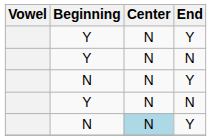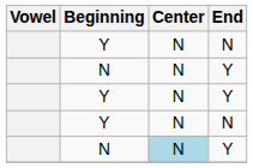row 2 | End: Y -> N
row 3 | Beginning: Y -> N
row 3 | End: N -> Y
row 4 | Beginning: N -> Y
